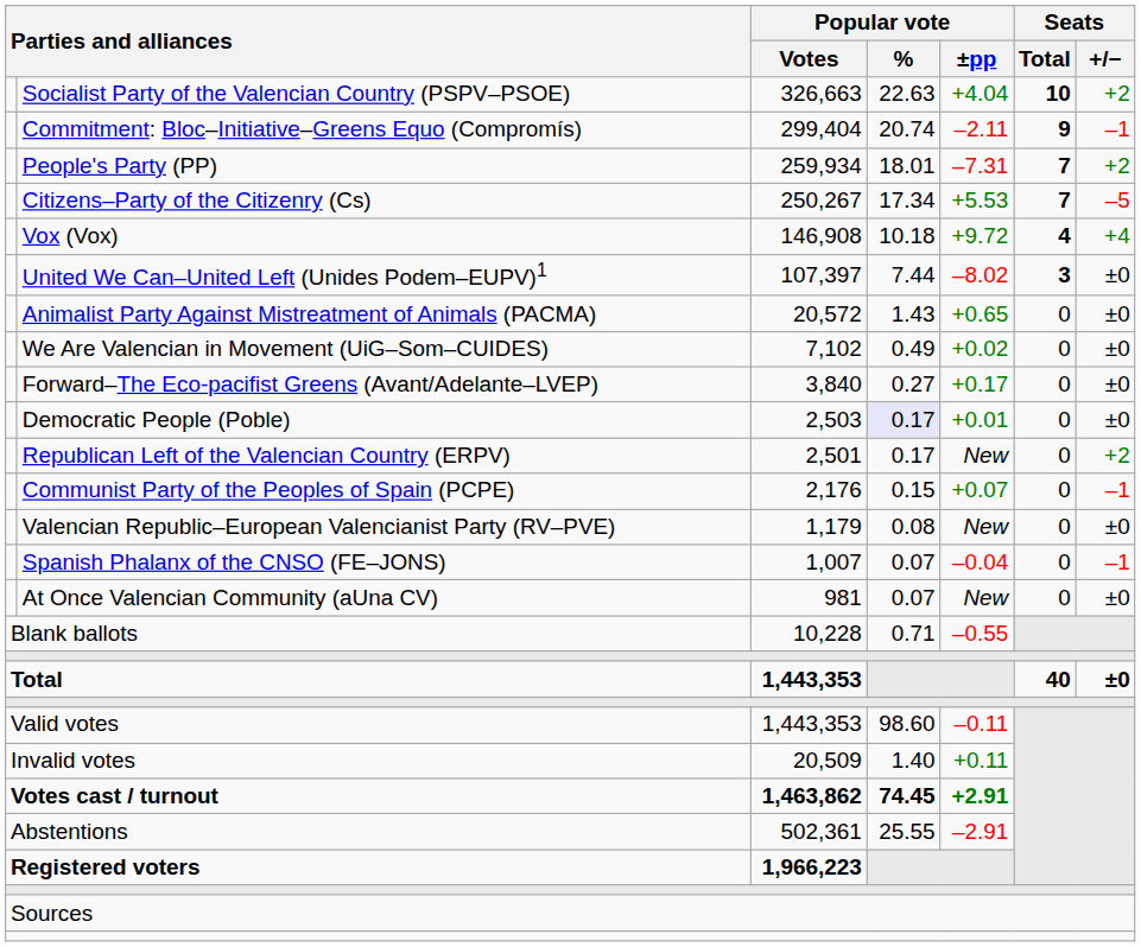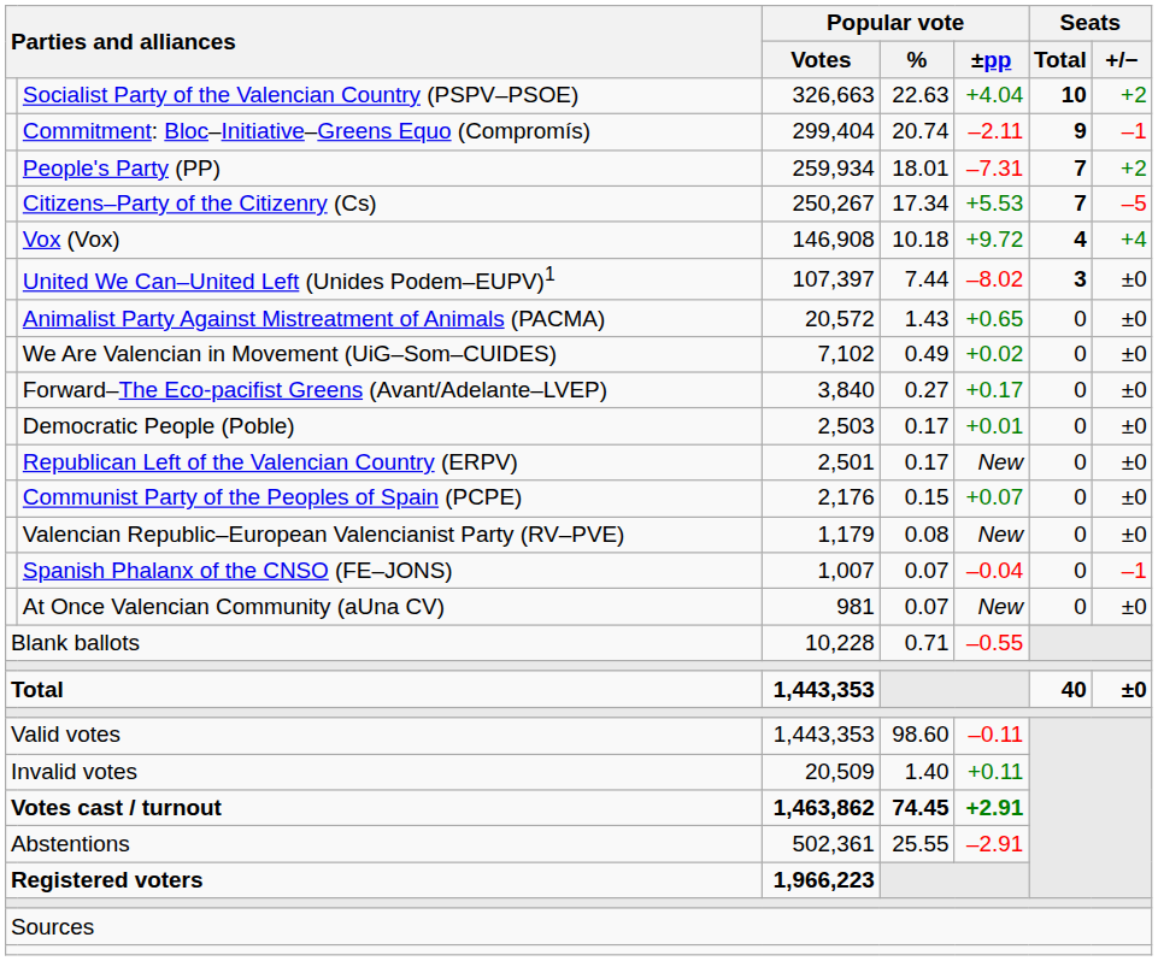Democratic People (Poble) | Popular vote / %: lavender background -> no background
Republican Left of the Valencian Country (ERPV) | Seats / +/−: +2 -> ±0
Communist Party of the Peoples of Spain (PCPE) | Seats / +/−: –1 -> ±0
